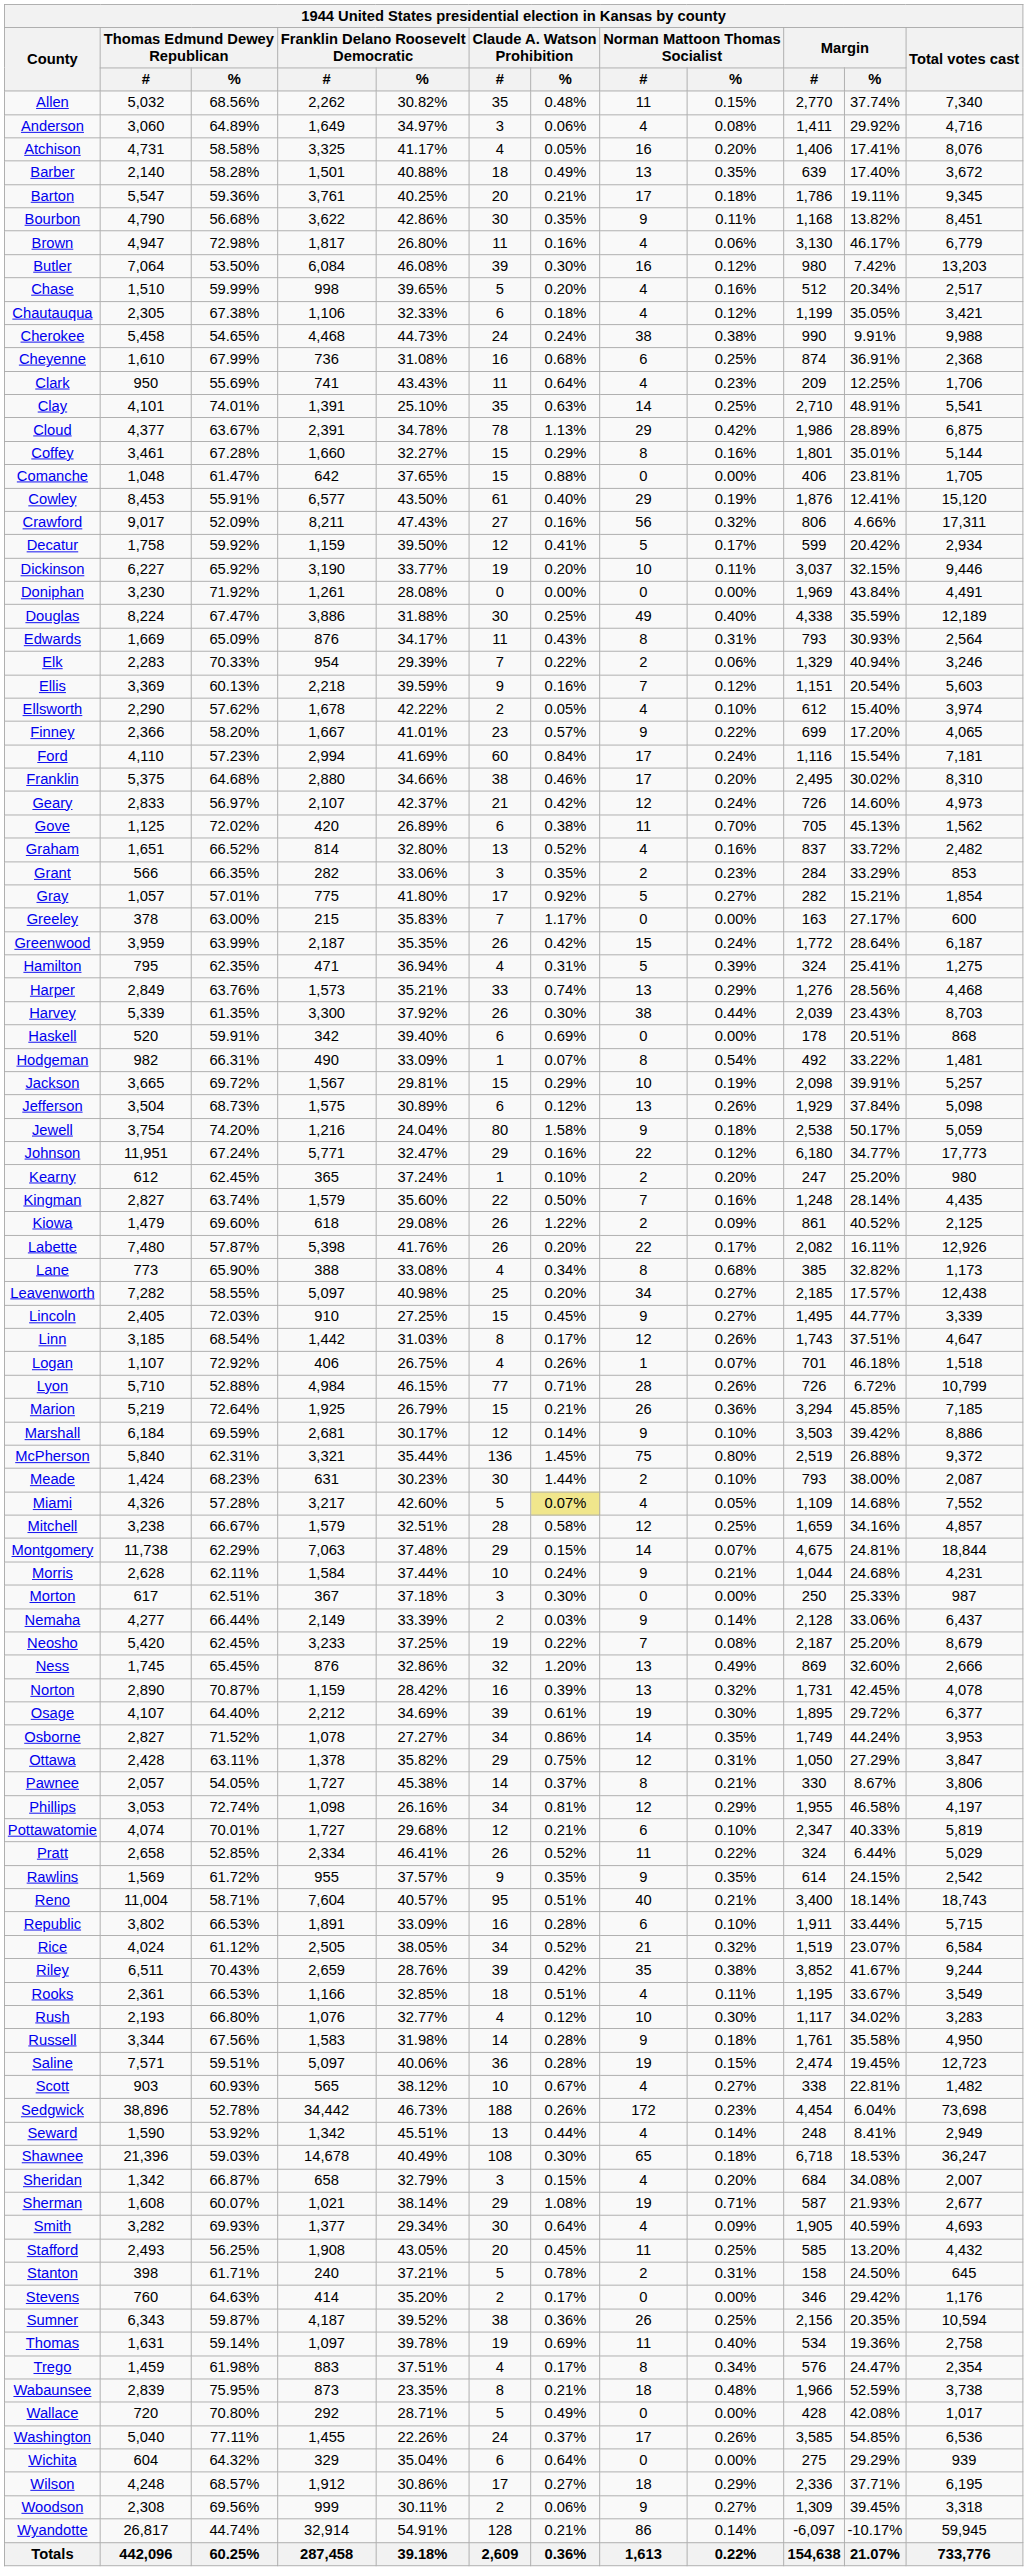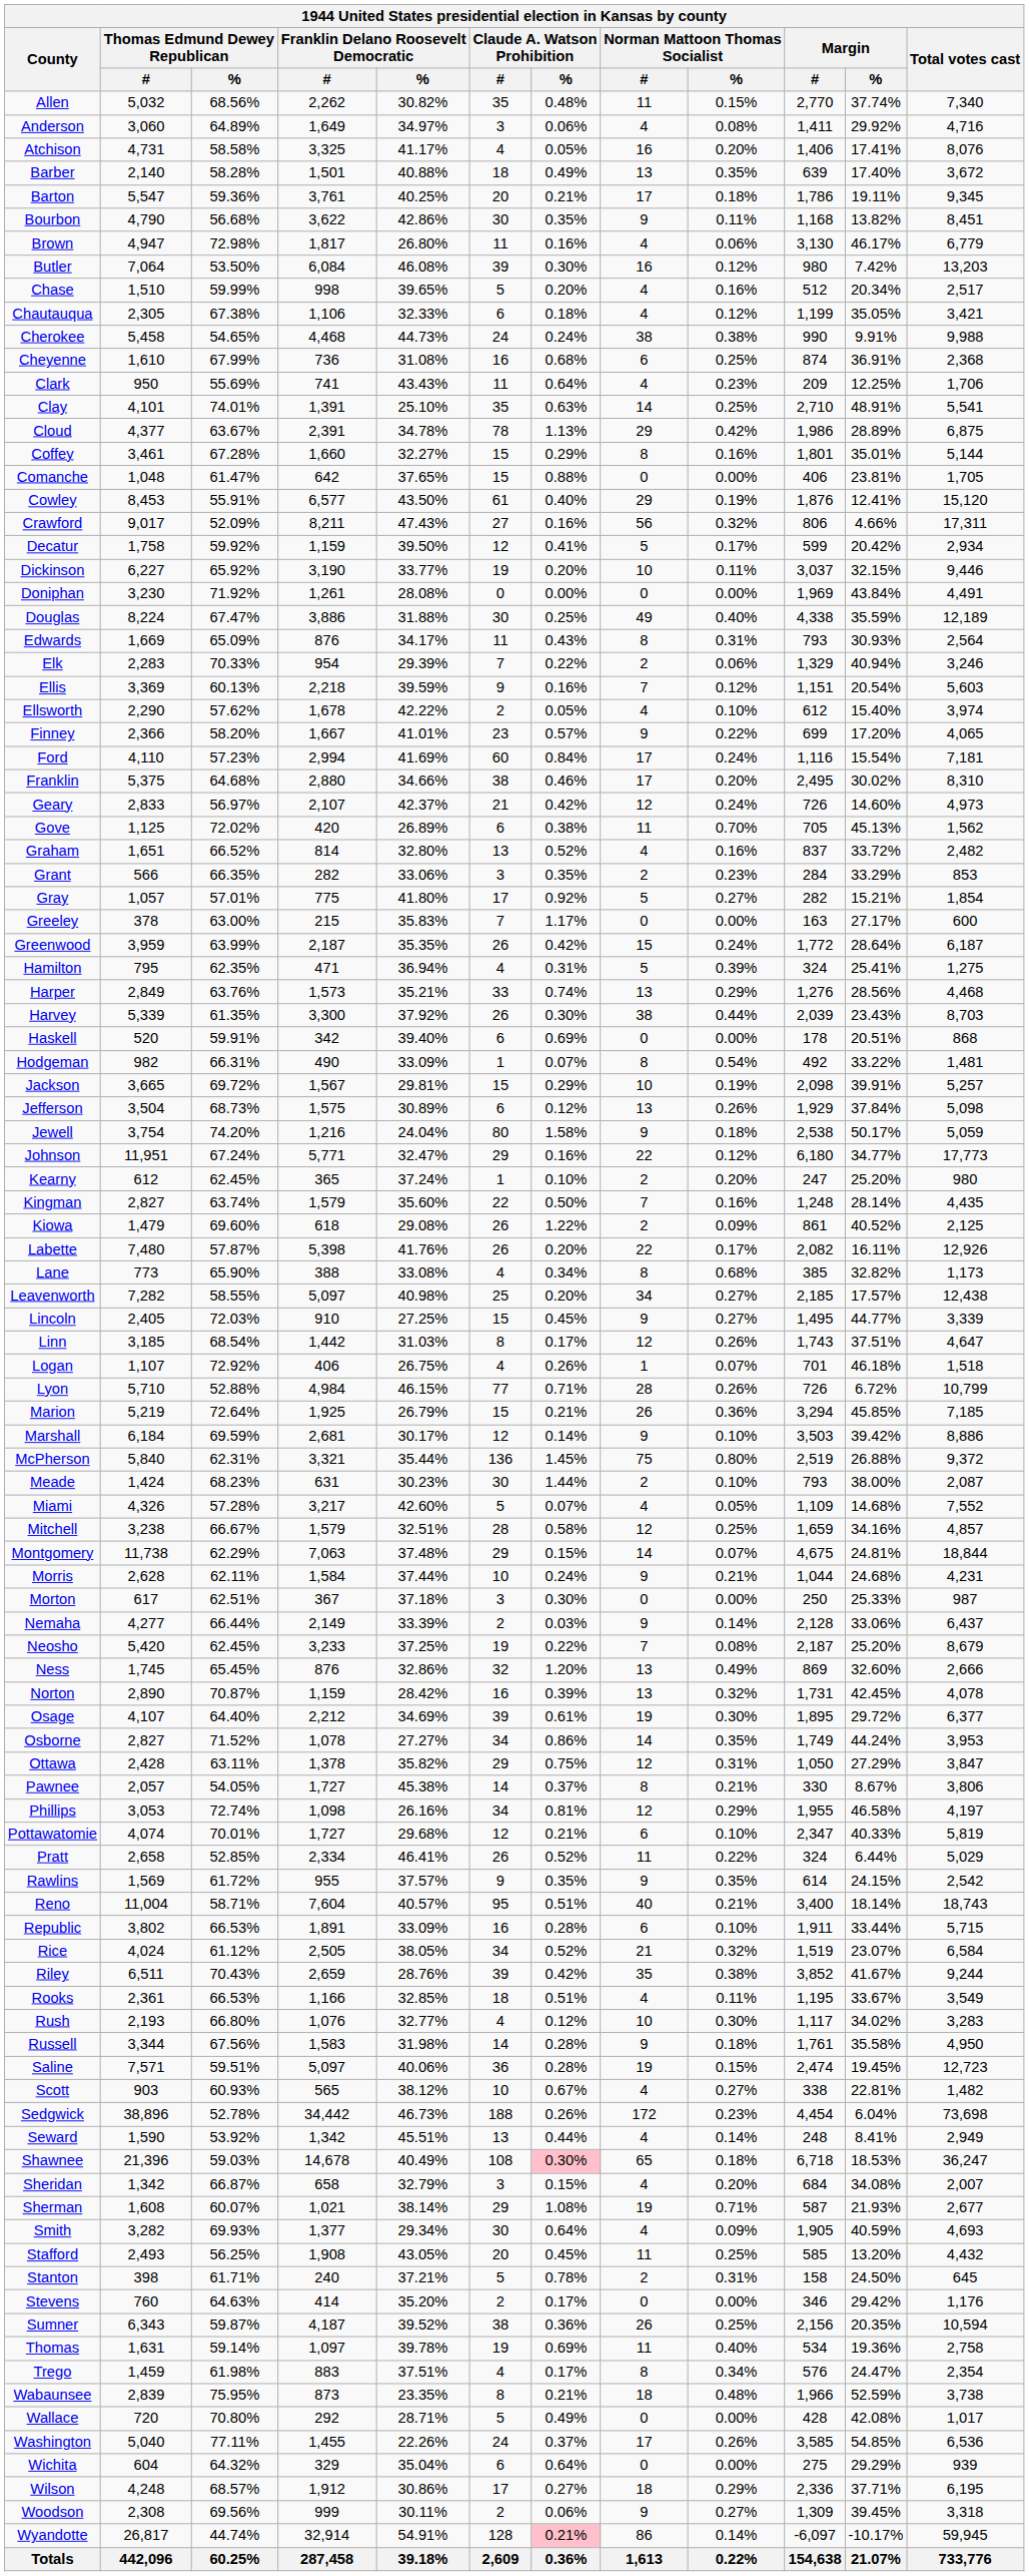Miami | Claude A. Watson Prohibition / %: khaki background -> no background
Shawnee | Claude A. Watson Prohibition / %: no background -> pink background
Wyandotte | Claude A. Watson Prohibition / %: no background -> pink background
